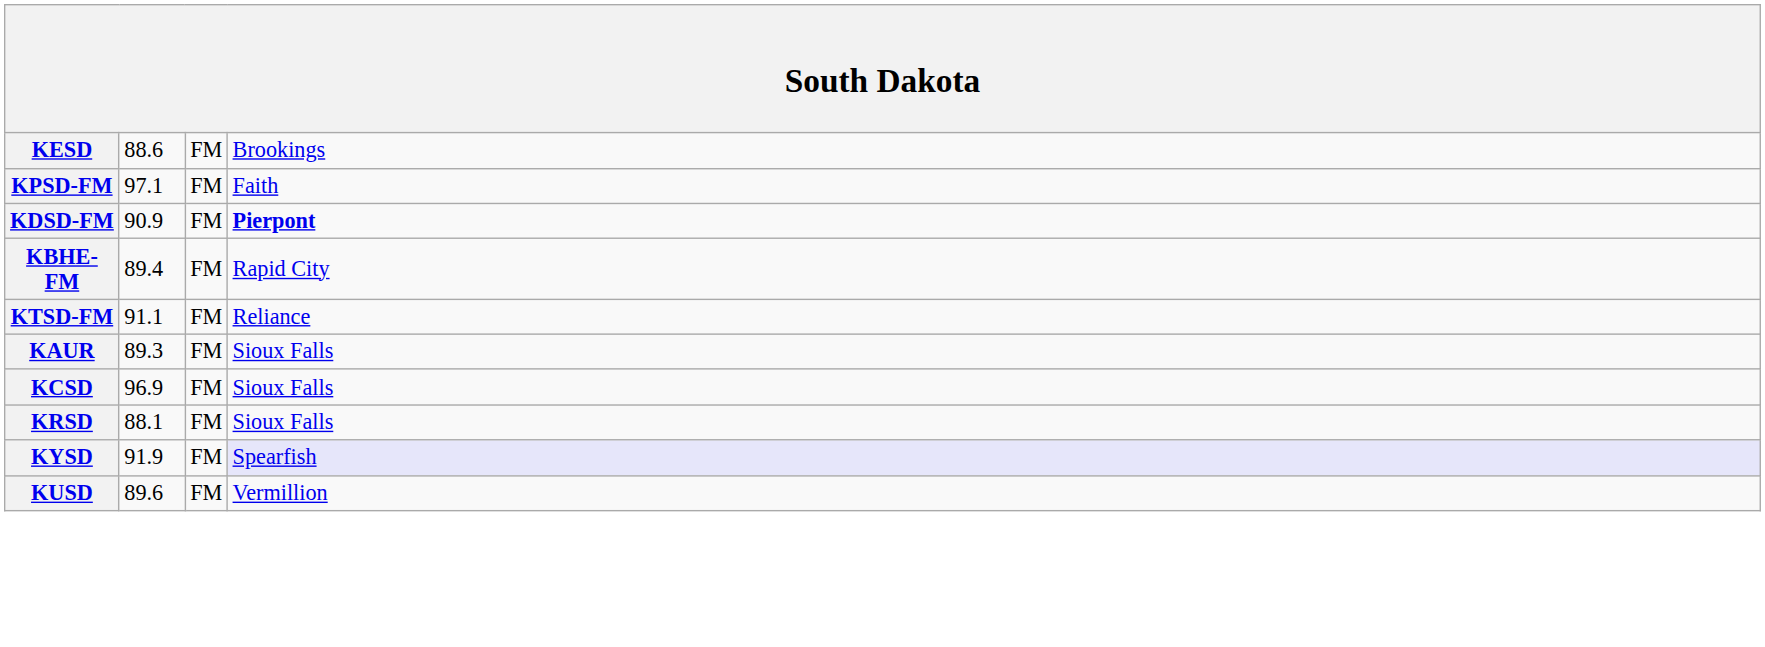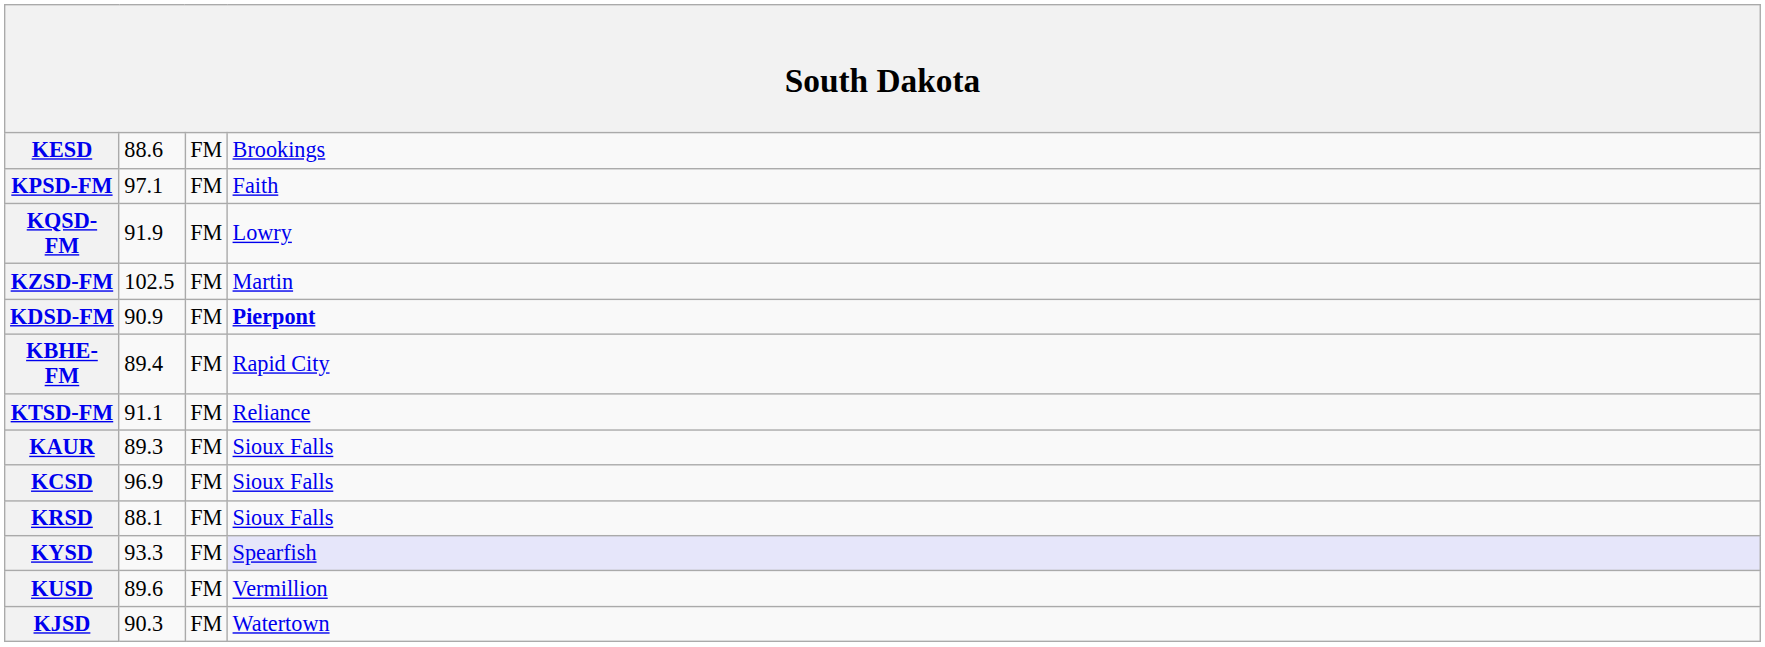+ row: KQSD-FM | 91.9 | FM | Lowry
+ row: KZSD-FM | 102.5 | FM | Martin
KYSD | column 2: 91.9 -> 93.3
+ row: KJSD | 90.3 | FM | Watertown
